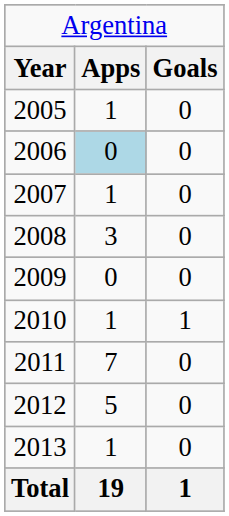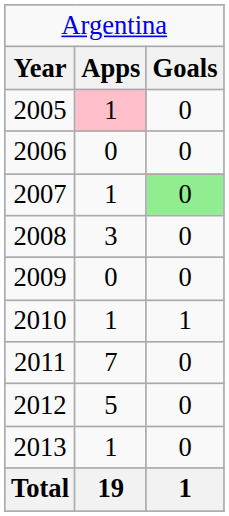2005 | column 2: no background -> pink background
2006 | column 2: lightblue background -> no background
2007 | column 3: no background -> lightgreen background
